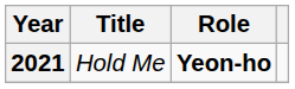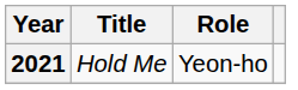2021 | Role: bold -> normal
